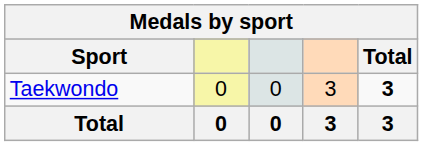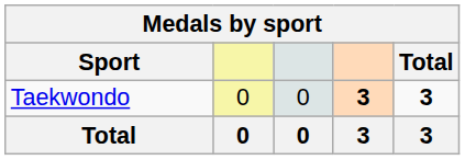Taekwondo | column 4: normal -> bold
